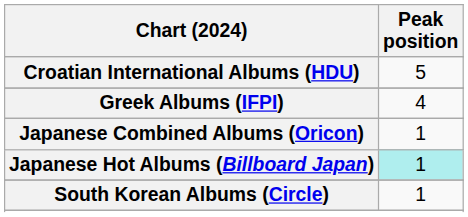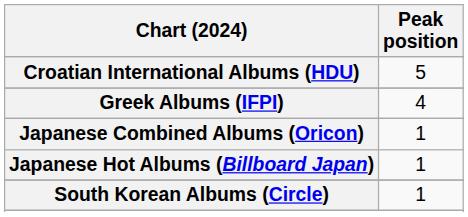Japanese Hot Albums (Billboard Japan) | Peak position: paleturquoise background -> no background
